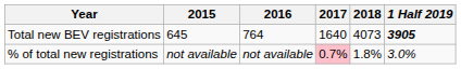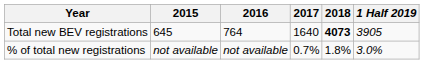row 2 | 2018: normal -> bold
row 2 | 1 Half 2019: bold -> normal
row 3 | 2017: pink background -> no background
